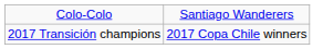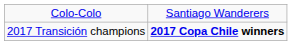2017 Transición champions | column 2: normal -> bold
